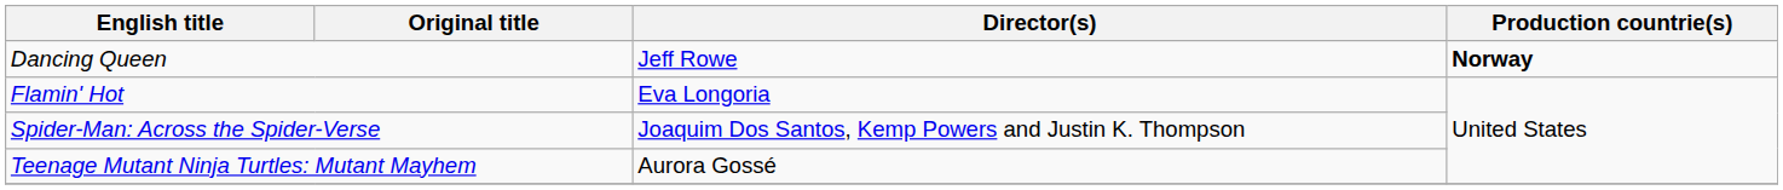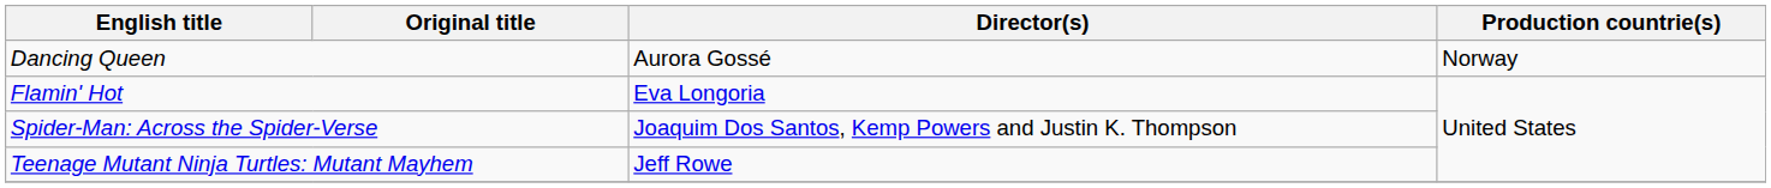Dancing Queen | Director(s): Jeff Rowe -> Aurora Gossé
Dancing Queen | Production countrie(s): bold -> normal
Teenage Mutant Ninja Turtles: Mutant Mayhem | Director(s): Aurora Gossé -> Jeff Rowe
